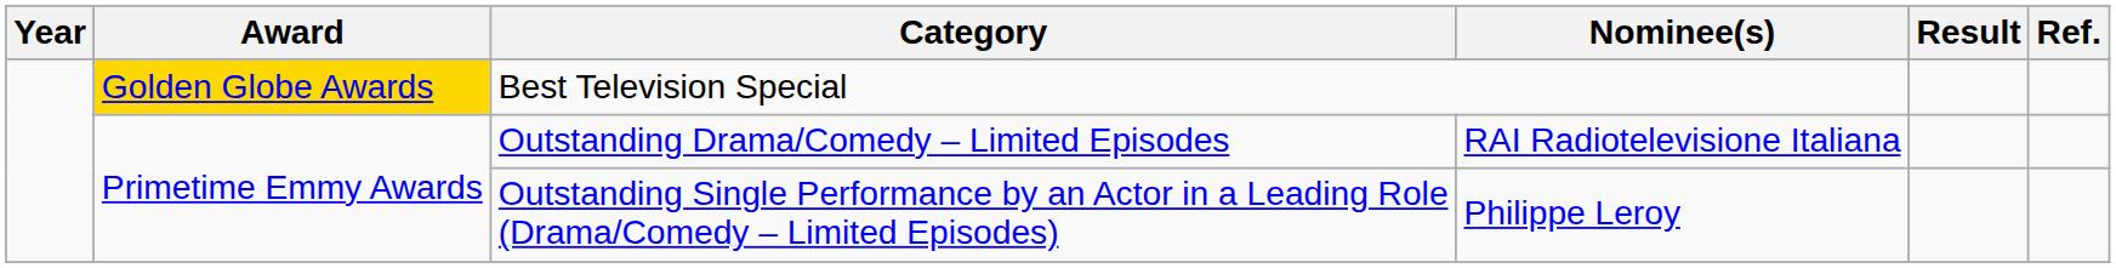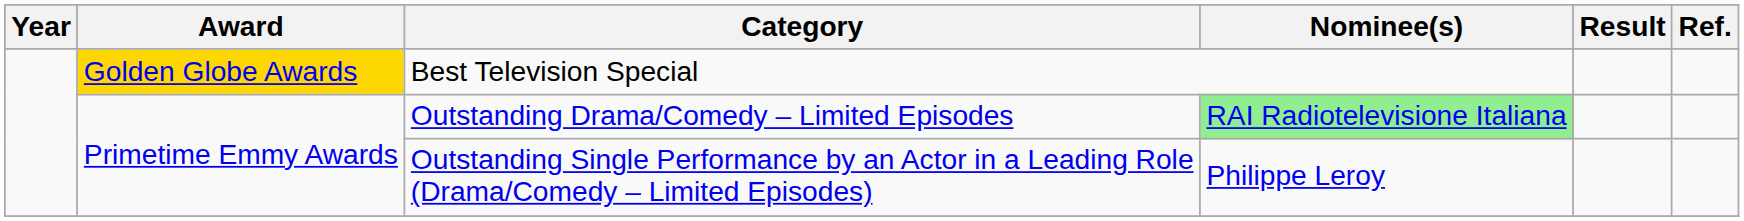Outstanding Drama/Comedy – Limited Episodes | Nominee(s): no background -> lightgreen background
